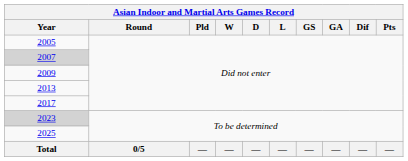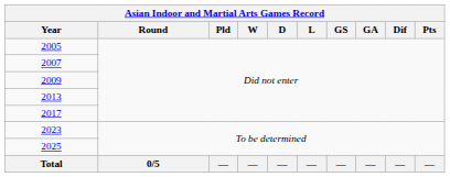2007 | Year: lightgrey background -> no background
2023 | Year: lightgrey background -> no background
